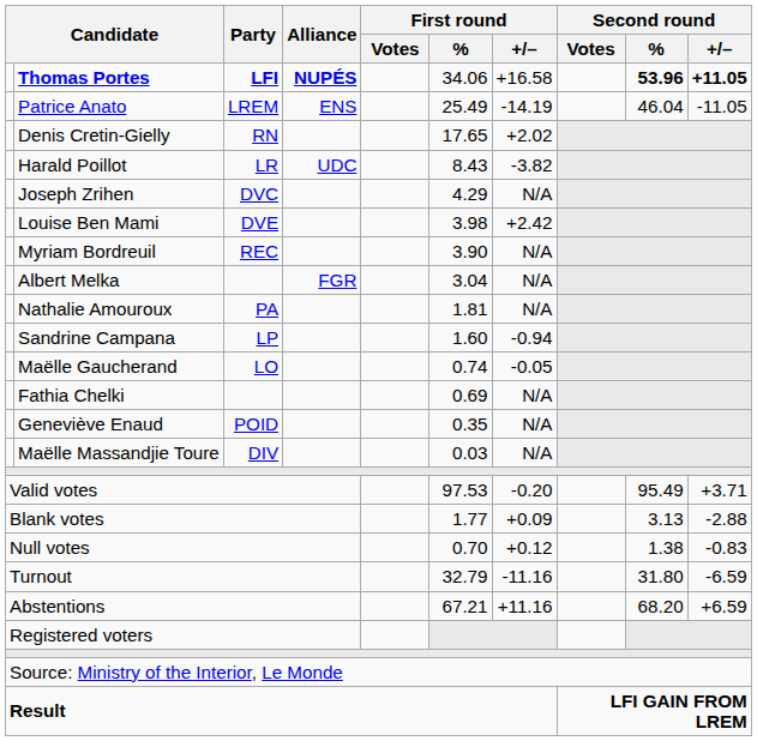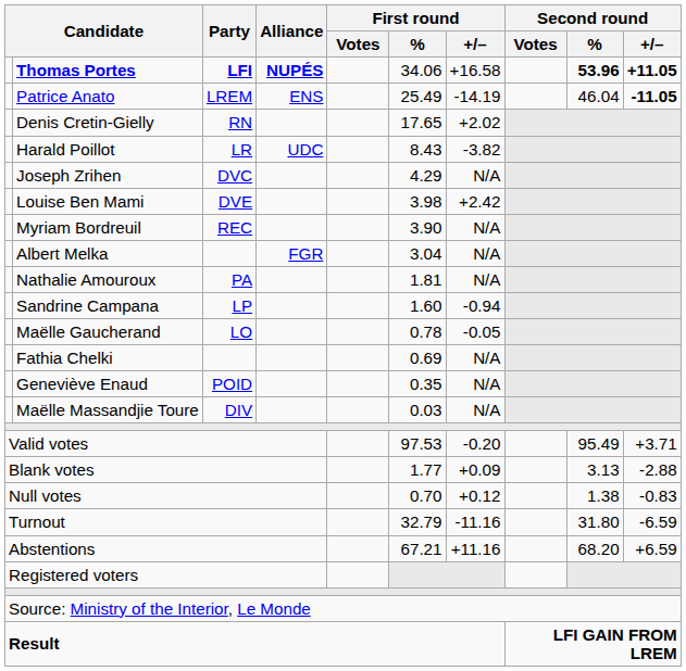Patrice Anato | Second round / +/–: normal -> bold
Maëlle Gaucherand | First round / %: 0.74 -> 0.78
